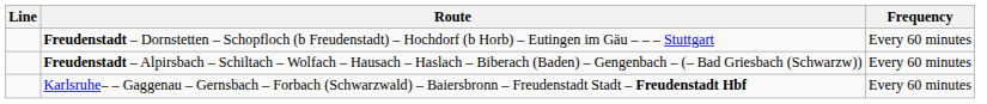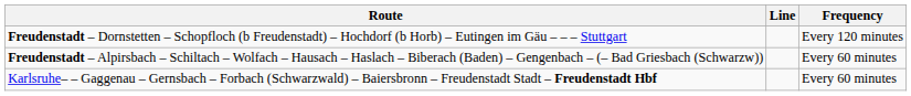columns swapped: Line <-> Route
row 2 | Frequency: Every 60 minutes -> Every 120 minutes
